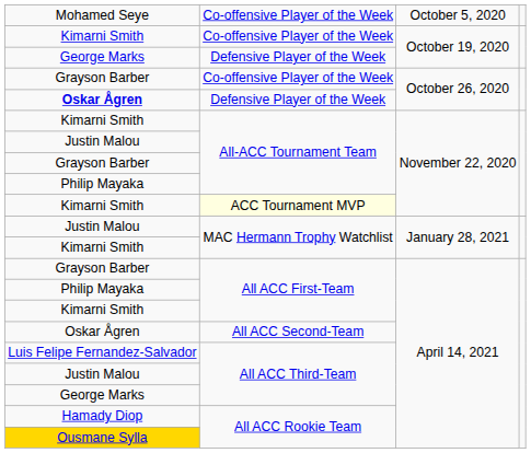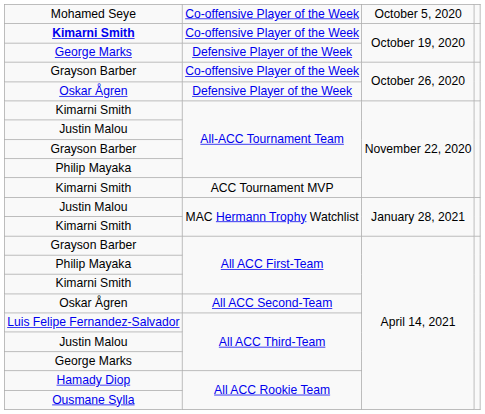Kimarni Smith / Co-offensive Player of the Week | column 1: normal -> bold
Oskar Ågren / Defensive Player of the Week | column 1: bold -> normal
Kimarni Smith / ACC Tournament MVP | column 2: lightyellow background -> no background
Ousmane Sylla | column 1: gold background -> no background
